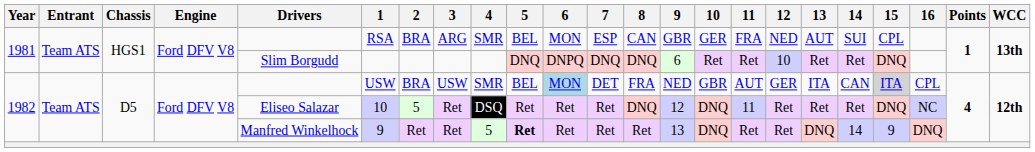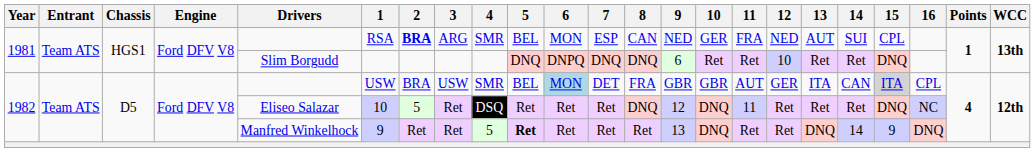row 2 | 2: normal -> bold
row 2 | 9: GBR -> NED
row 4 | 9: NED -> GBR
